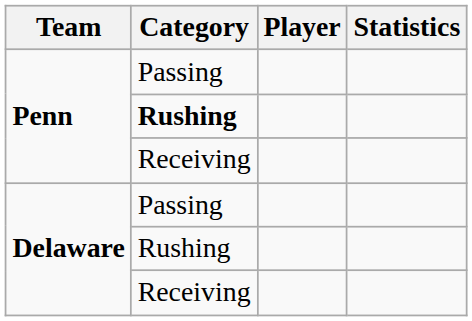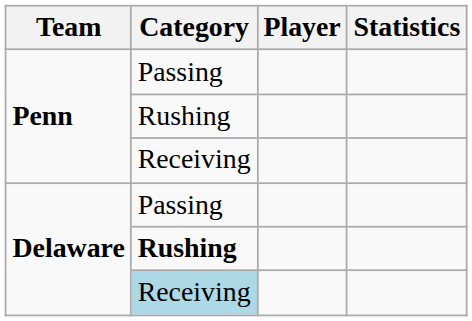Penn / Rushing | Category: bold -> normal
Delaware / Rushing | Category: normal -> bold
Delaware / Receiving | Category: no background -> lightblue background
